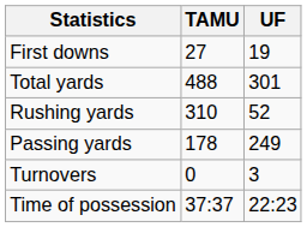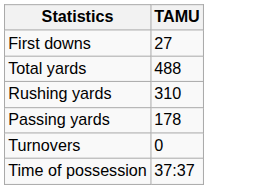- column: UF | 19 | 301 | 52 | 249 | 3 | 22:23
